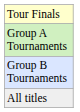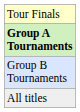row 2 | column 1: normal -> bold
